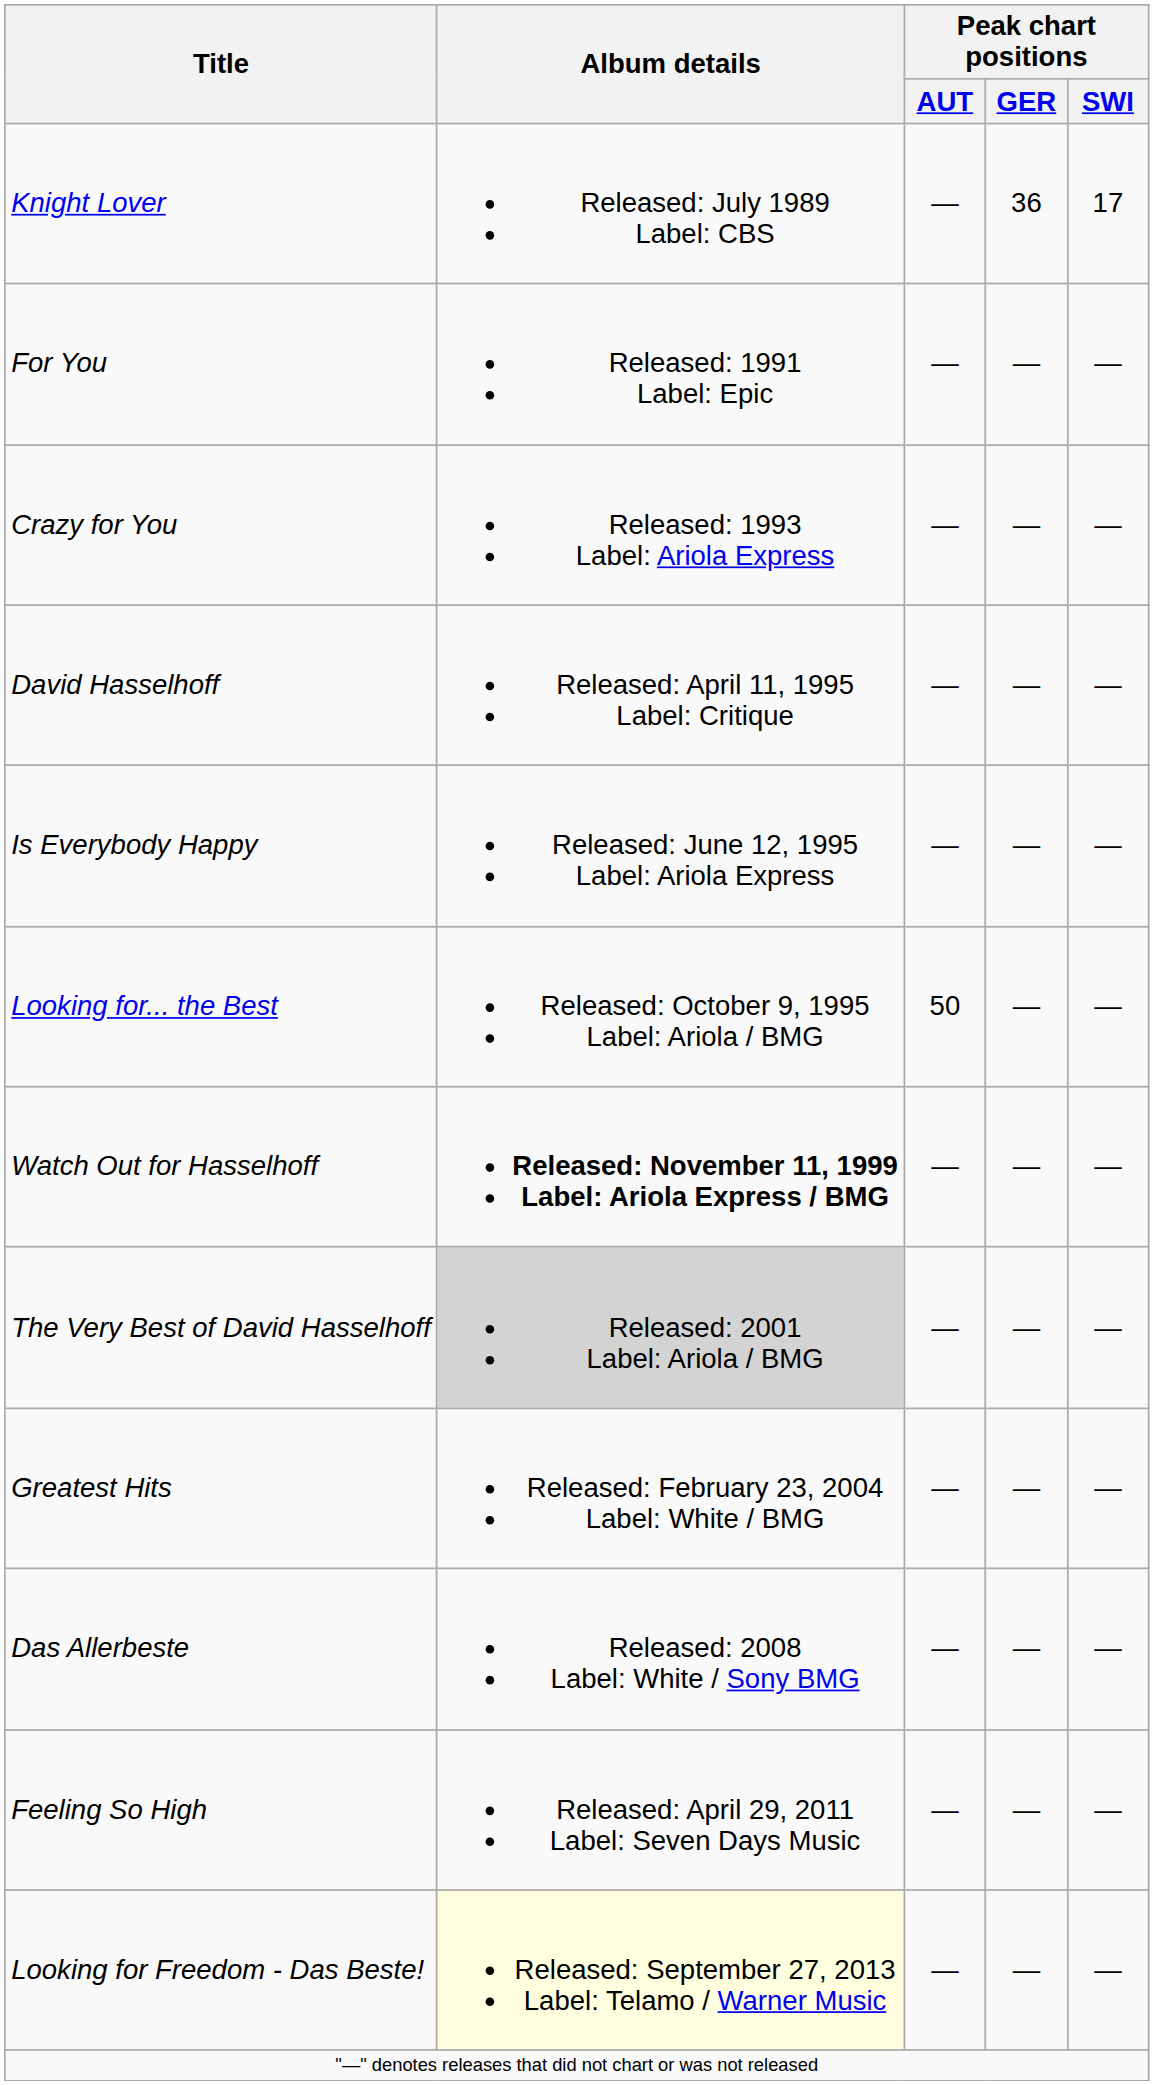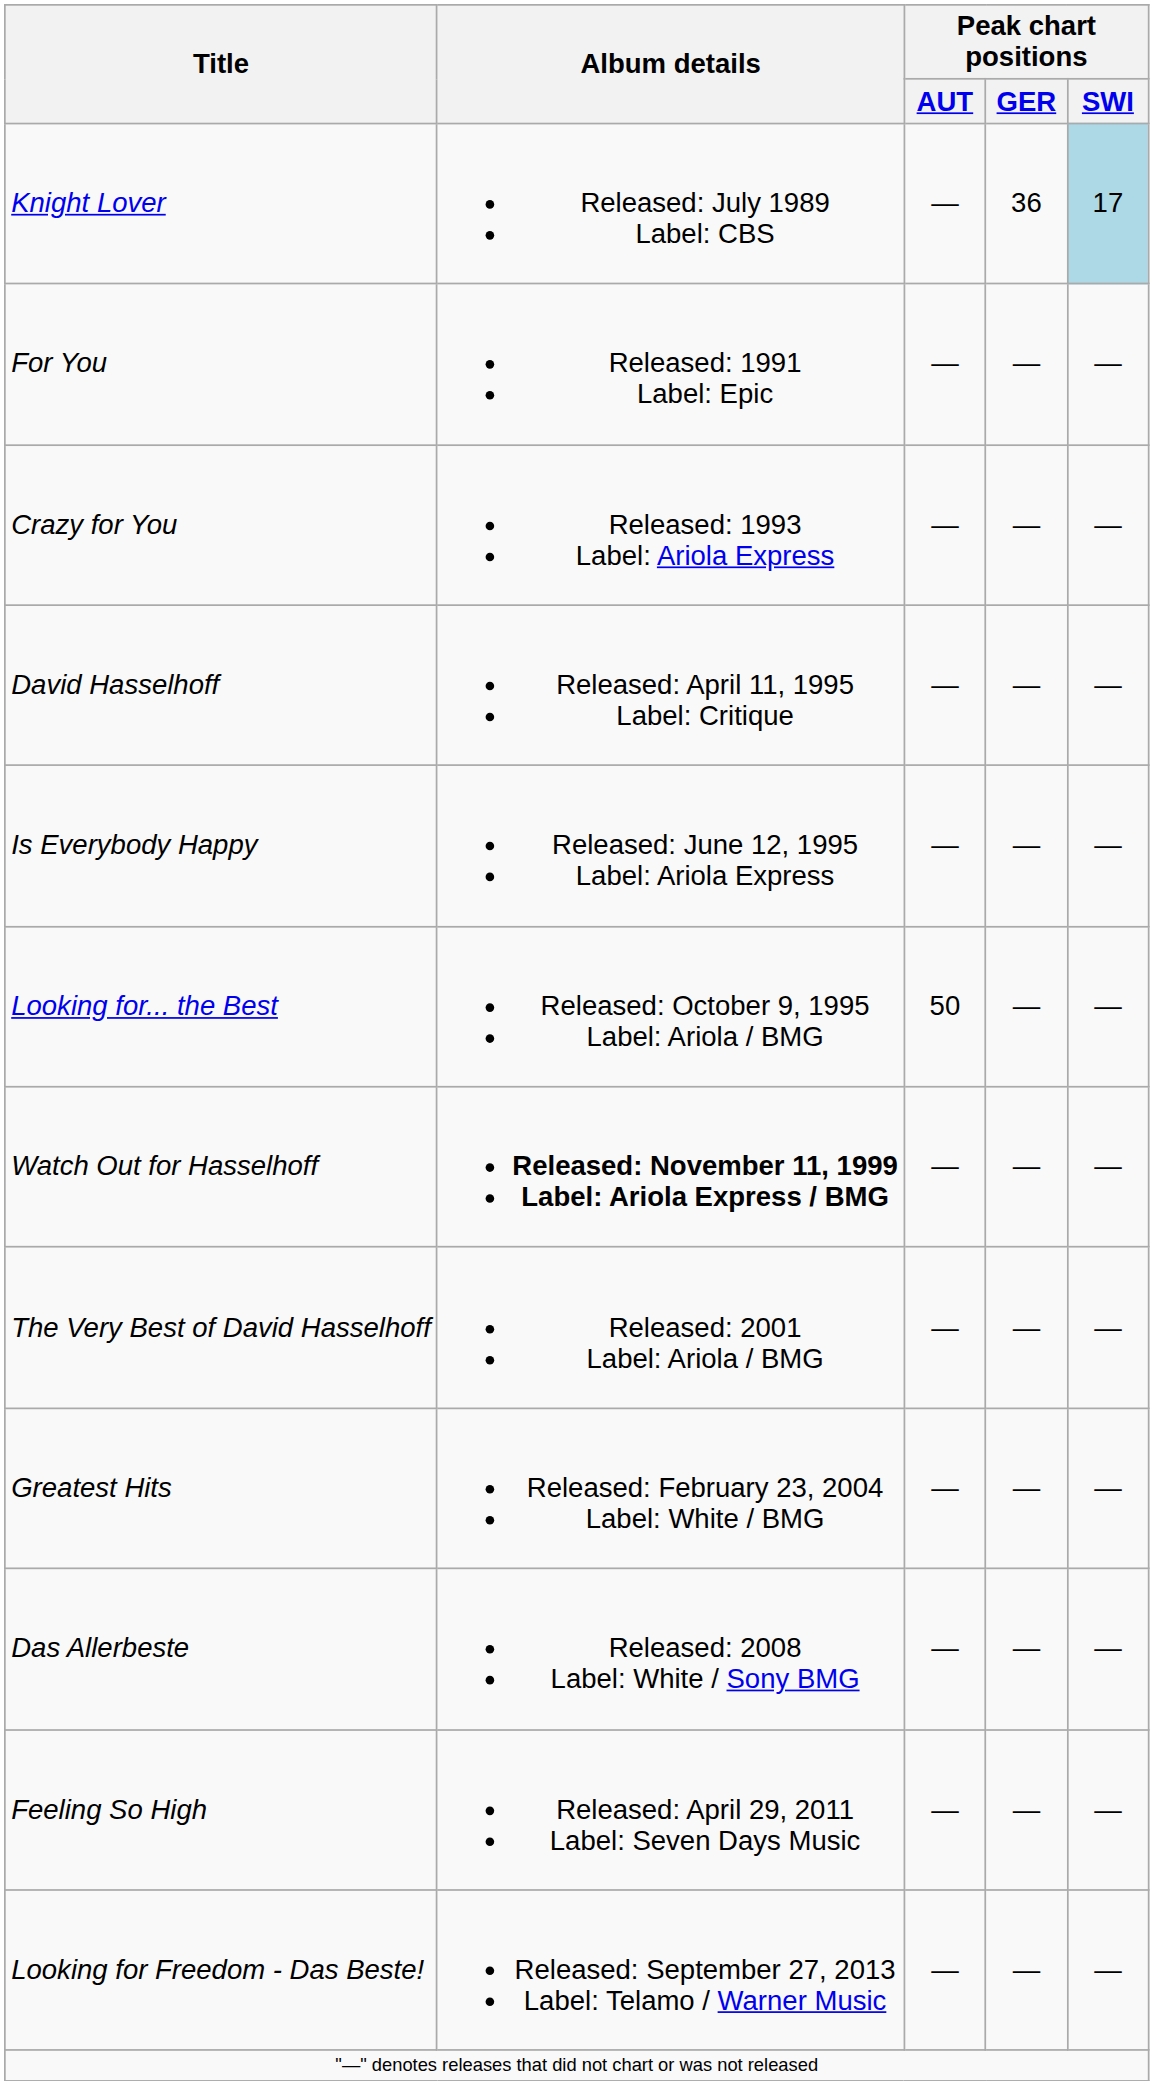Knight Lover | Peak chart positions / SWI: no background -> lightblue background
The Very Best of David Hasselhoff | Album details: lightgrey background -> no background
Looking for Freedom - Das Beste! | Album details: lightyellow background -> no background
